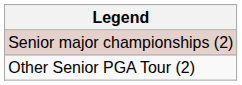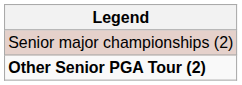row 3 | column 1: normal -> bold
